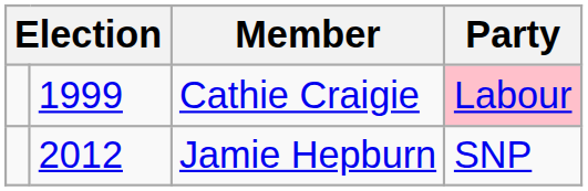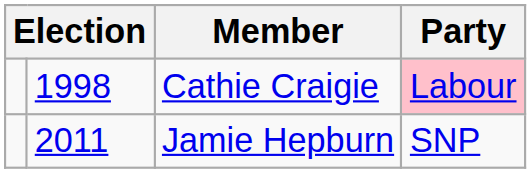Cathie Craigie | column 2: 1999 -> 1998
Jamie Hepburn | column 2: 2012 -> 2011
